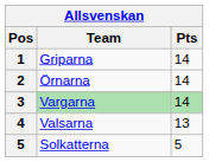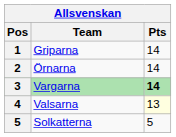Vargarna | Pts: normal -> bold
Valsarna | Pts: no background -> lightyellow background
